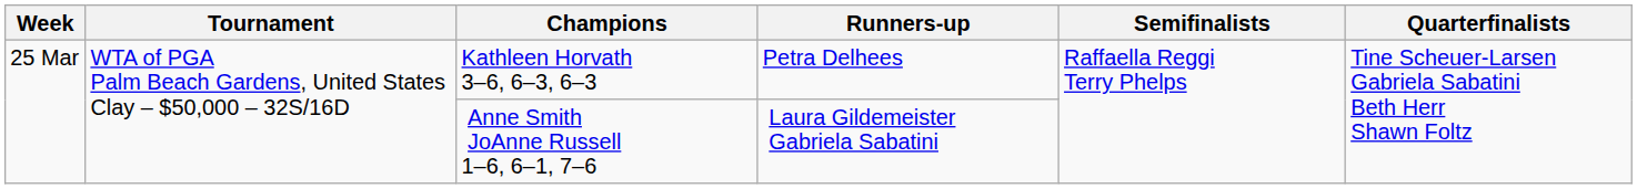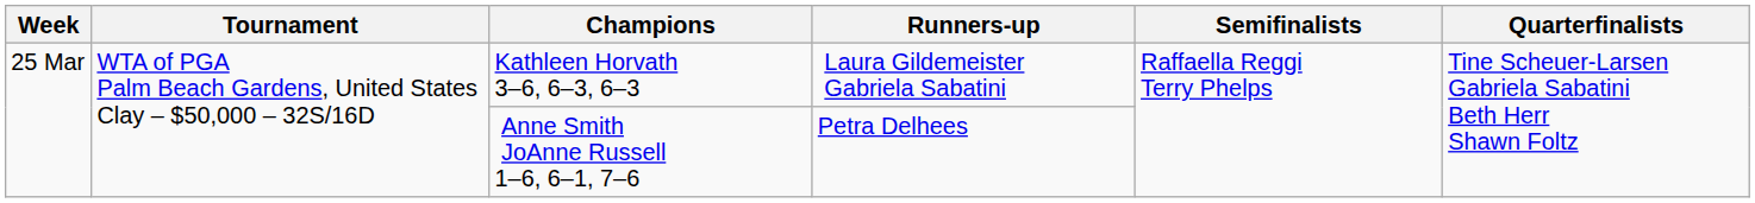Kathleen Horvath 3–6, 6–3, 6–3 | Runners-up: Petra Delhees -> Laura Gildemeister Gabriela Sabatini
Anne Smith JoAnne Russell 1–6, 6–1, 7–6 | Runners-up: Laura Gildemeister Gabriela Sabatini -> Petra Delhees
